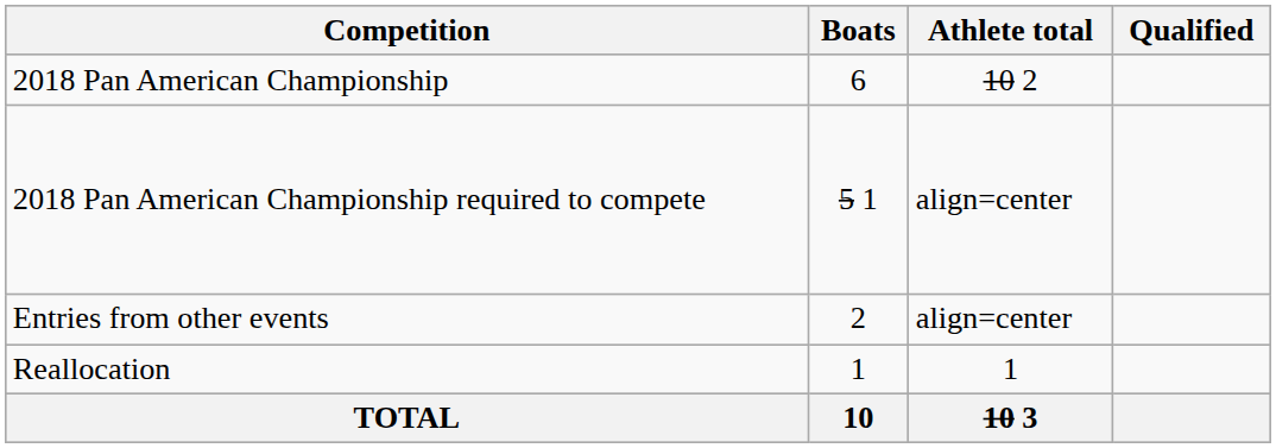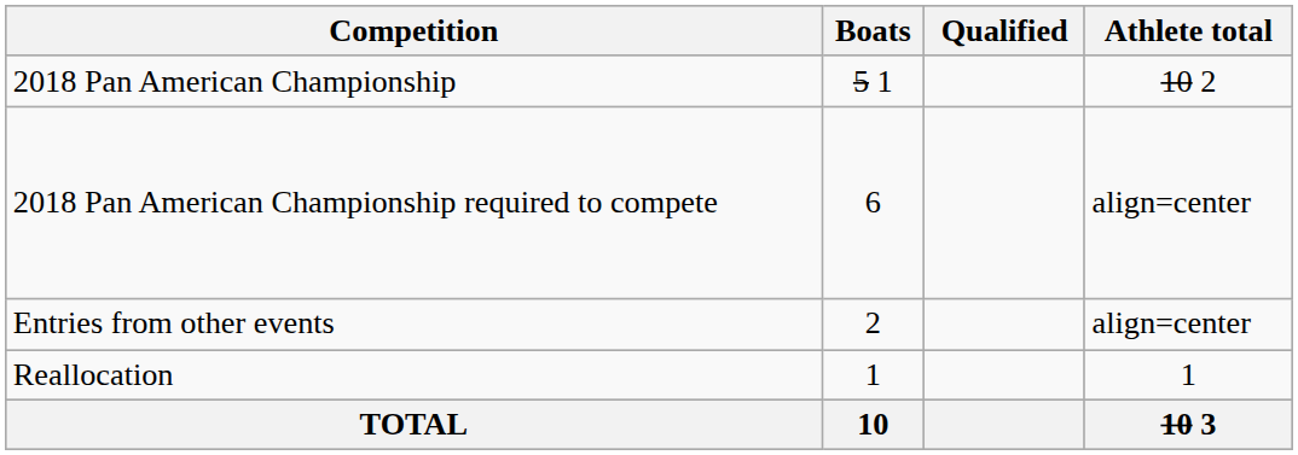columns swapped: Athlete total <-> Qualified
2018 Pan American Championship | Boats: 6 -> 5 1
2018 Pan American Championship required to compete | Boats: 5 1 -> 6
